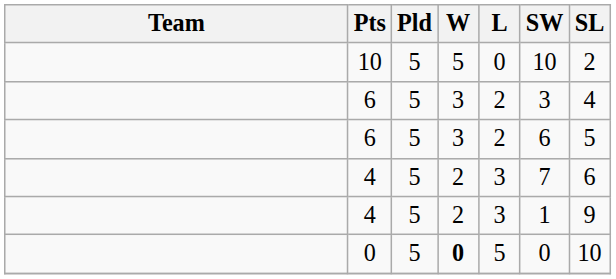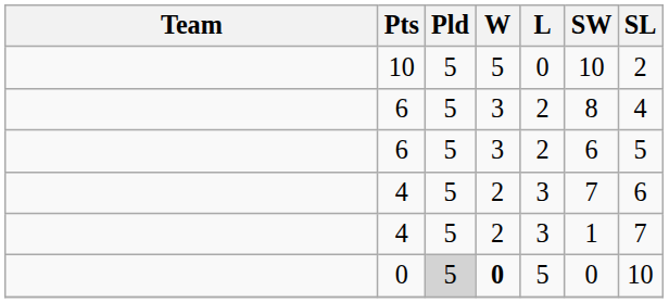row 3 | SW: 3 -> 8
row 6 | SL: 9 -> 7
row 7 | Pld: no background -> lightgrey background
